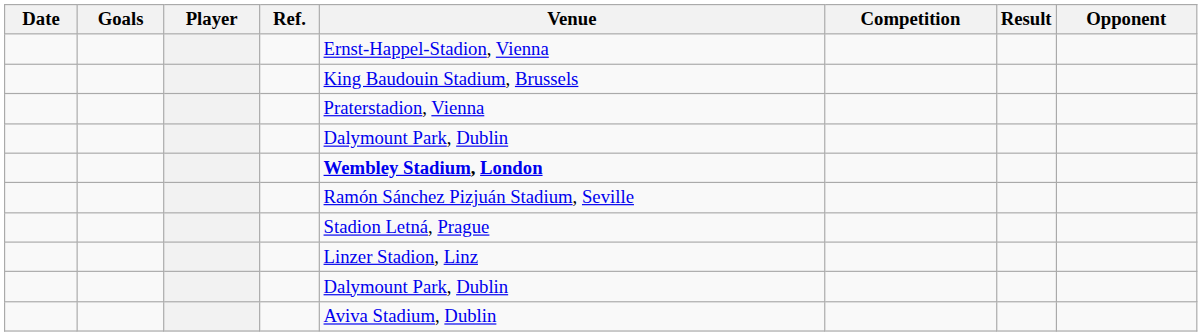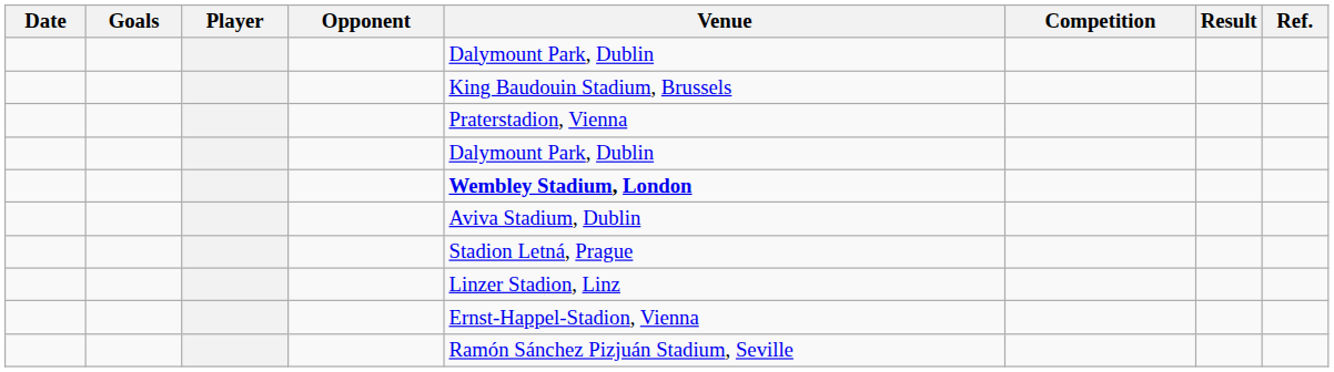columns swapped: Opponent <-> Ref.
row 2 | Venue: Ernst-Happel-Stadion, Vienna -> Dalymount Park, Dublin
row 7 | Venue: Ramón Sánchez Pizjuán Stadium, Seville -> Aviva Stadium, Dublin
row 10 | Venue: Dalymount Park, Dublin -> Ernst-Happel-Stadion, Vienna
row 11 | Venue: Aviva Stadium, Dublin -> Ramón Sánchez Pizjuán Stadium, Seville
